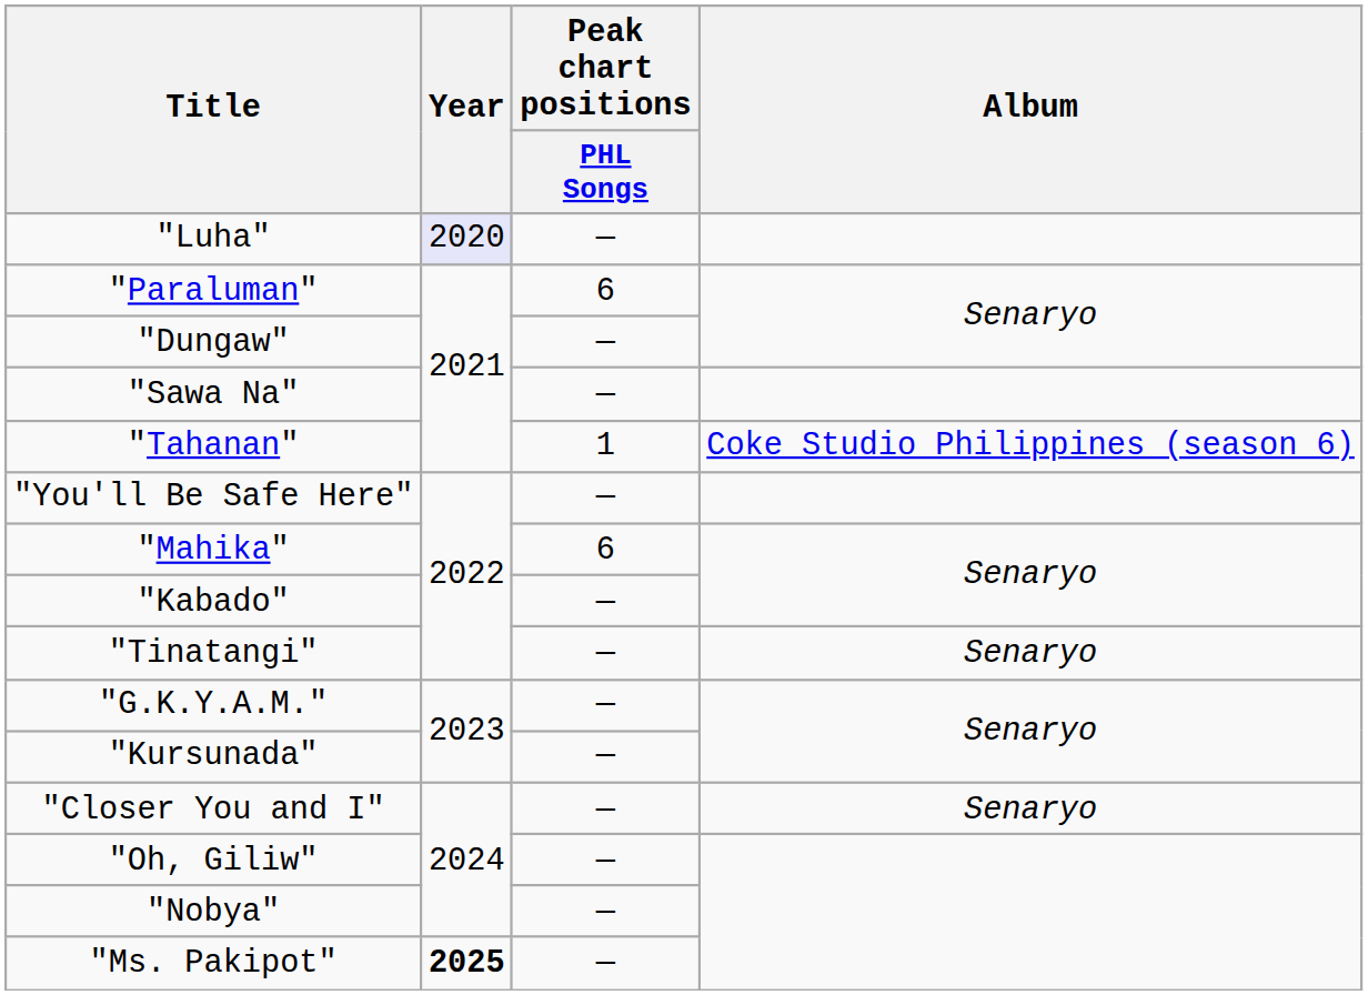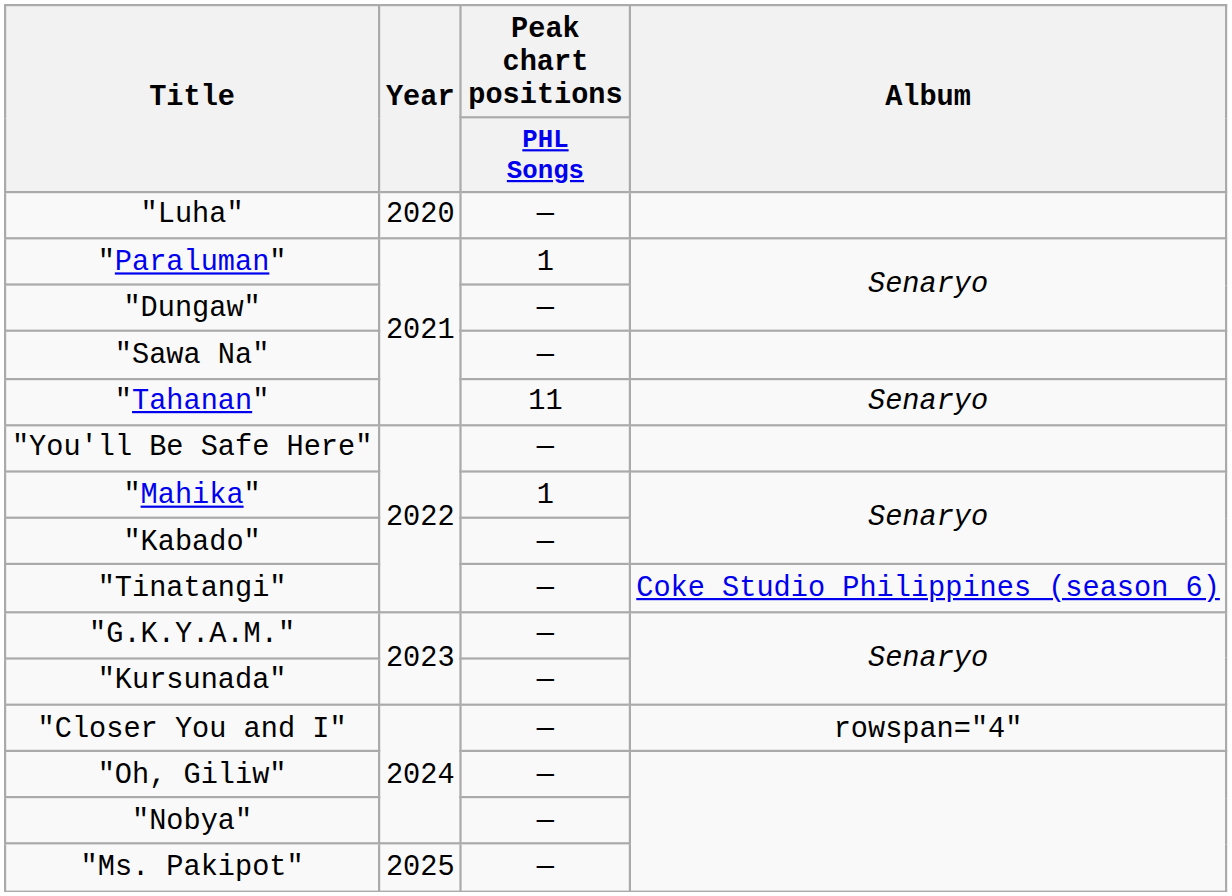"Luha" | Year: lavender background -> no background
"Paraluman" | Peak chart positions / PHL Songs: 6 -> 1
"Tahanan" | Peak chart positions / PHL Songs: 1 -> 11
"Tahanan" | Album: Coke Studio Philippines (season 6) -> Senaryo
"Mahika" | Peak chart positions / PHL Songs: 6 -> 1
"Tinatangi" | Album: Senaryo -> Coke Studio Philippines (season 6)
"Closer You and I" | Album: Senaryo -> rowspan="4"
"Ms. Pakipot" | Year: bold -> normal
